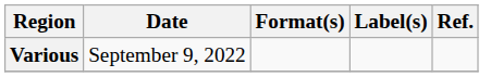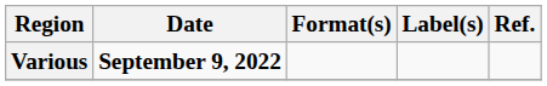Various | Date: normal -> bold
